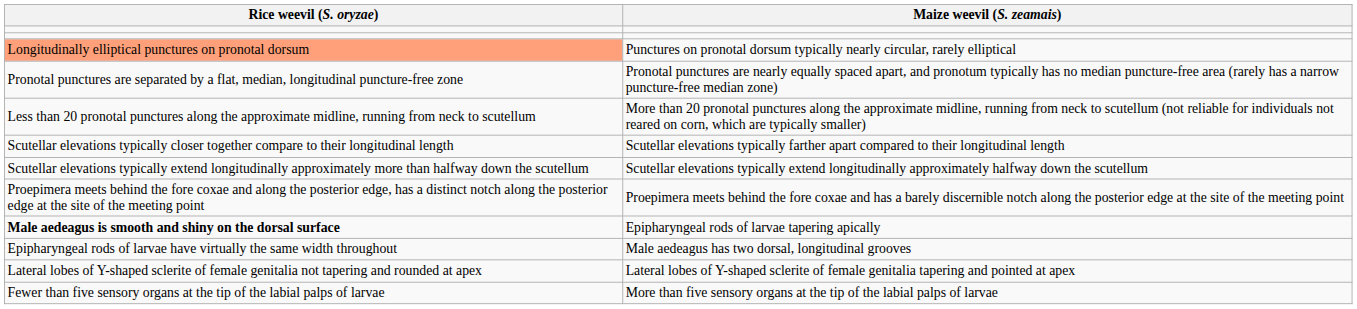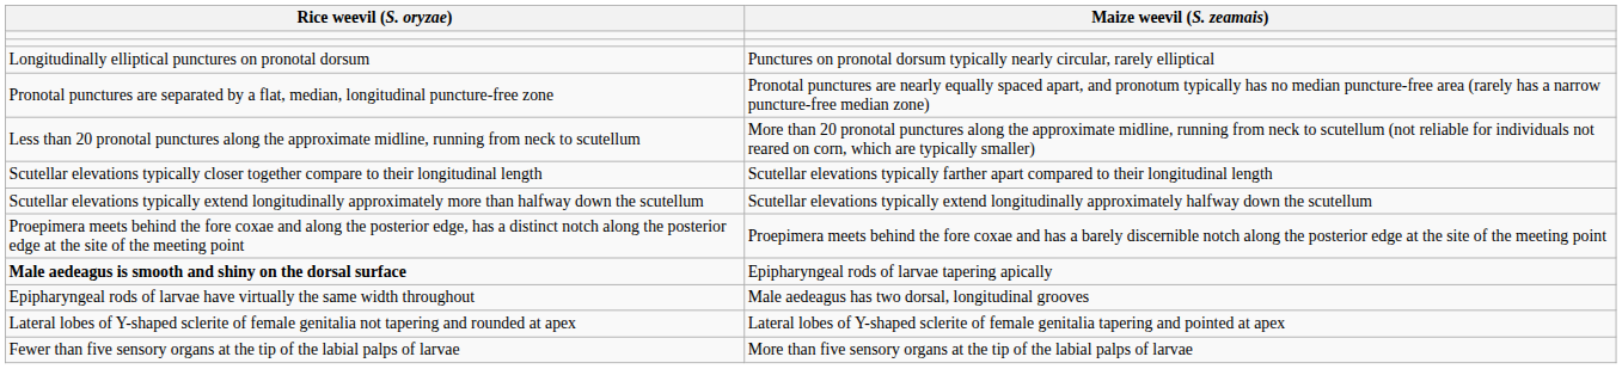row 4 | Rice weevil (S. oryzae): lightsalmon background -> no background
